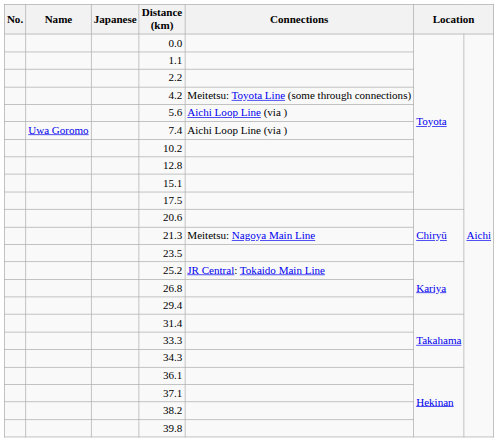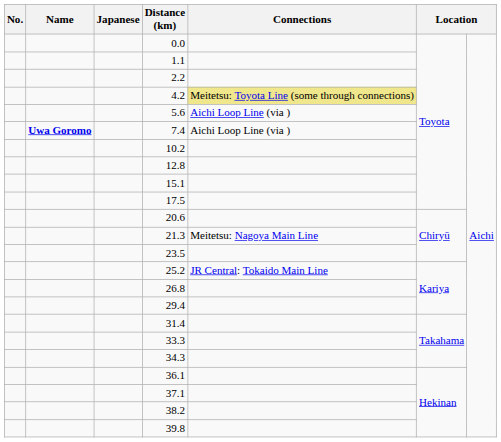4.2 | Connections: no background -> khaki background
7.4 | Name: normal -> bold
